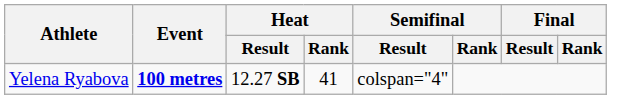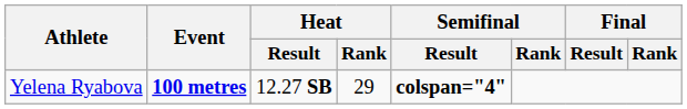Yelena Ryabova | Heat / Rank: 41 -> 29
Yelena Ryabova | Semifinal / Result: normal -> bold
